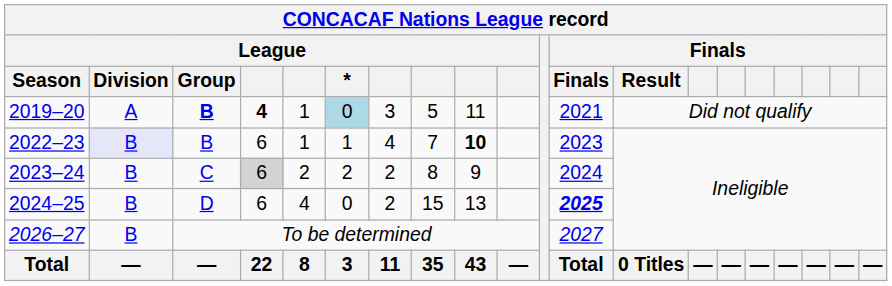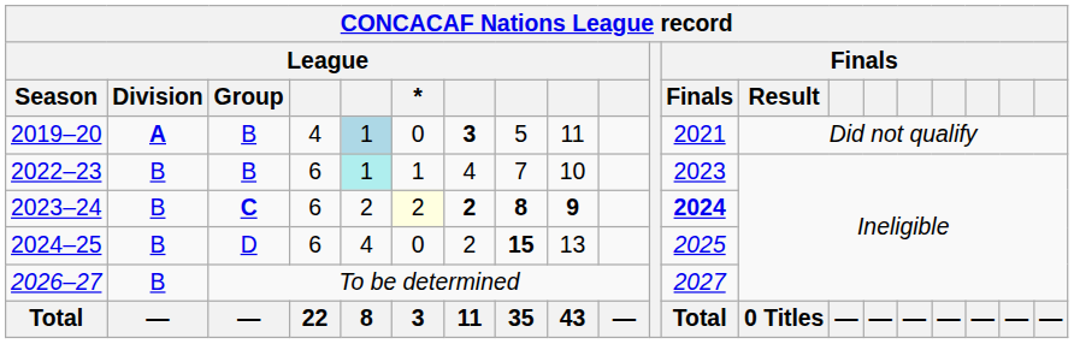2019–20 | League / Division: normal -> bold
2019–20 | League / Group: bold -> normal
2019–20 | column 4: bold -> normal
2019–20 | column 5: no background -> lightblue background
2019–20 | League / *: lightblue background -> no background
2019–20 | column 7: normal -> bold
2022–23 | League / Division: lavender background -> no background
2022–23 | column 5: no background -> paleturquoise background
2022–23 | column 9: bold -> normal
2023–24 | League / Group: normal -> bold
2023–24 | column 4: lightgrey background -> no background
2023–24 | League / *: no background -> lightyellow background
2023–24 | column 7: normal -> bold
2023–24 | column 8: normal -> bold
2023–24 | column 9: normal -> bold
2023–24 | column 12: normal -> bold
2024–25 | column 8: normal -> bold
2024–25 | column 12: bold -> normal
